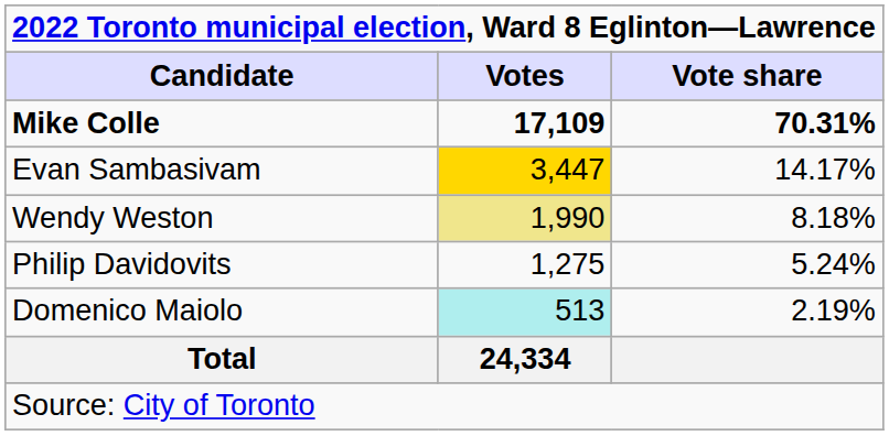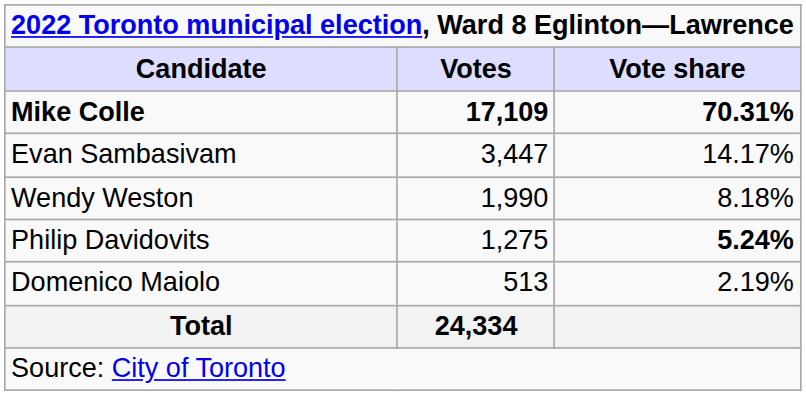Evan Sambasivam | Votes: gold background -> no background
Wendy Weston | Votes: khaki background -> no background
Philip Davidovits | Vote share: normal -> bold
Domenico Maiolo | Votes: paleturquoise background -> no background
